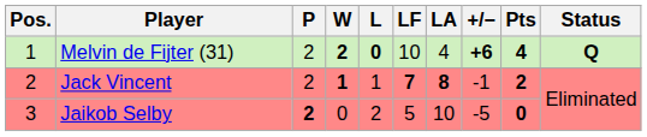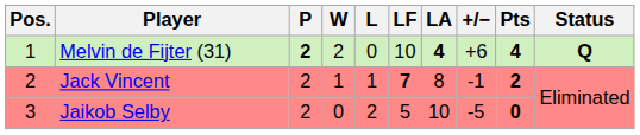Melvin de Fijter (31) | P: normal -> bold
Melvin de Fijter (31) | W: bold -> normal
Melvin de Fijter (31) | L: bold -> normal
Melvin de Fijter (31) | LA: normal -> bold
Melvin de Fijter (31) | +/−: bold -> normal
Jack Vincent | W: bold -> normal
Jack Vincent | LA: bold -> normal
Jaikob Selby | P: bold -> normal
